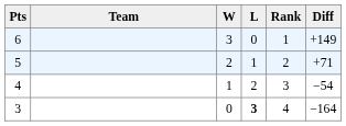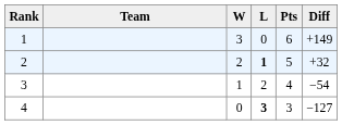columns swapped: Rank <-> Pts
row 3 | L: normal -> bold
row 3 | Diff: +71 -> +32
row 5 | Diff: −164 -> −127
